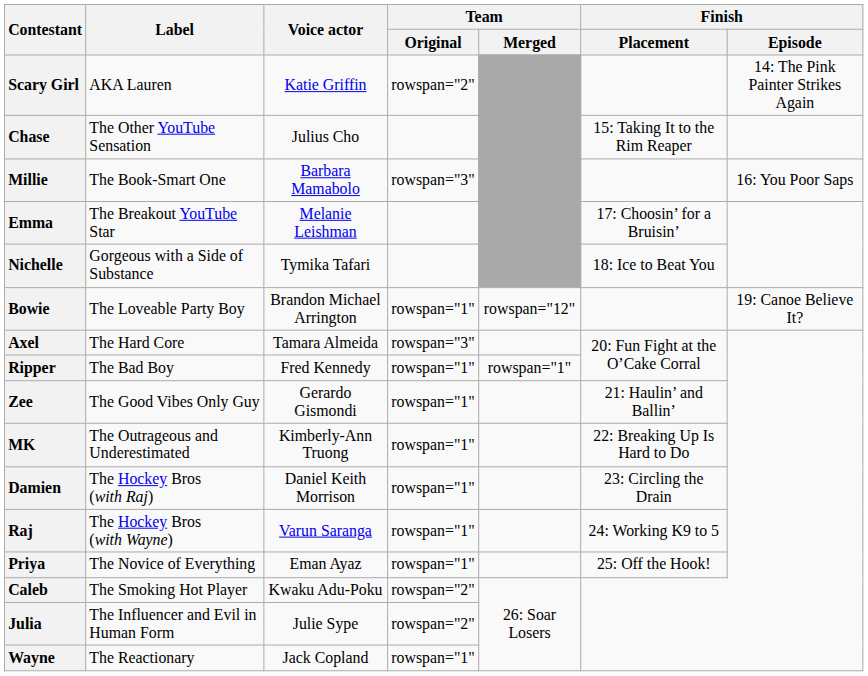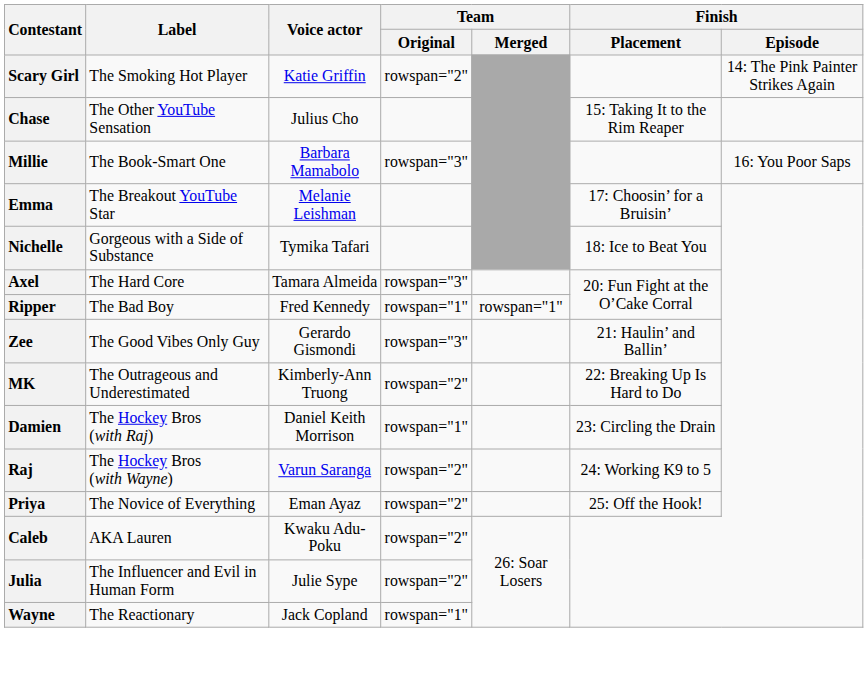Scary Girl | Label: AKA Lauren -> The Smoking Hot Player
- row: Bowie | The Loveable Party Boy | Brandon Michael Arrington | rowspan="1" | rowspan="12" | 19: Canoe Believe It?
Zee | Team / Original: rowspan="1" -> rowspan="3"
MK | Team / Original: rowspan="1" -> rowspan="2"
Raj | Team / Original: rowspan="1" -> rowspan="2"
Priya | Team / Original: rowspan="1" -> rowspan="2"
Caleb | Label: The Smoking Hot Player -> AKA Lauren
